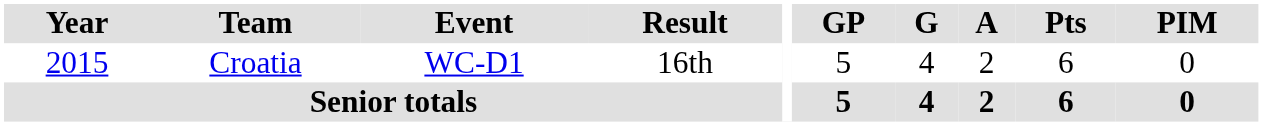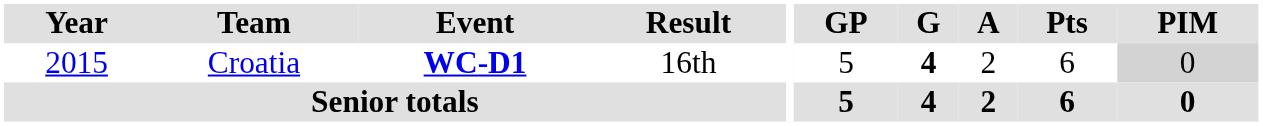Croatia | Event: normal -> bold
Croatia | G: normal -> bold
Croatia | PIM: no background -> lightgrey background
